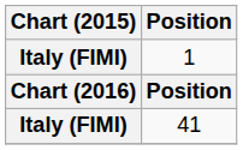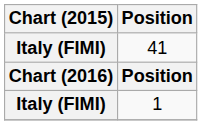rows swapped: 1 <-> 41
